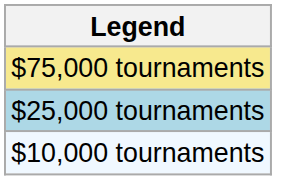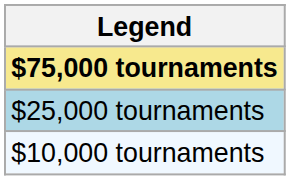row 2 | column 1: normal -> bold
